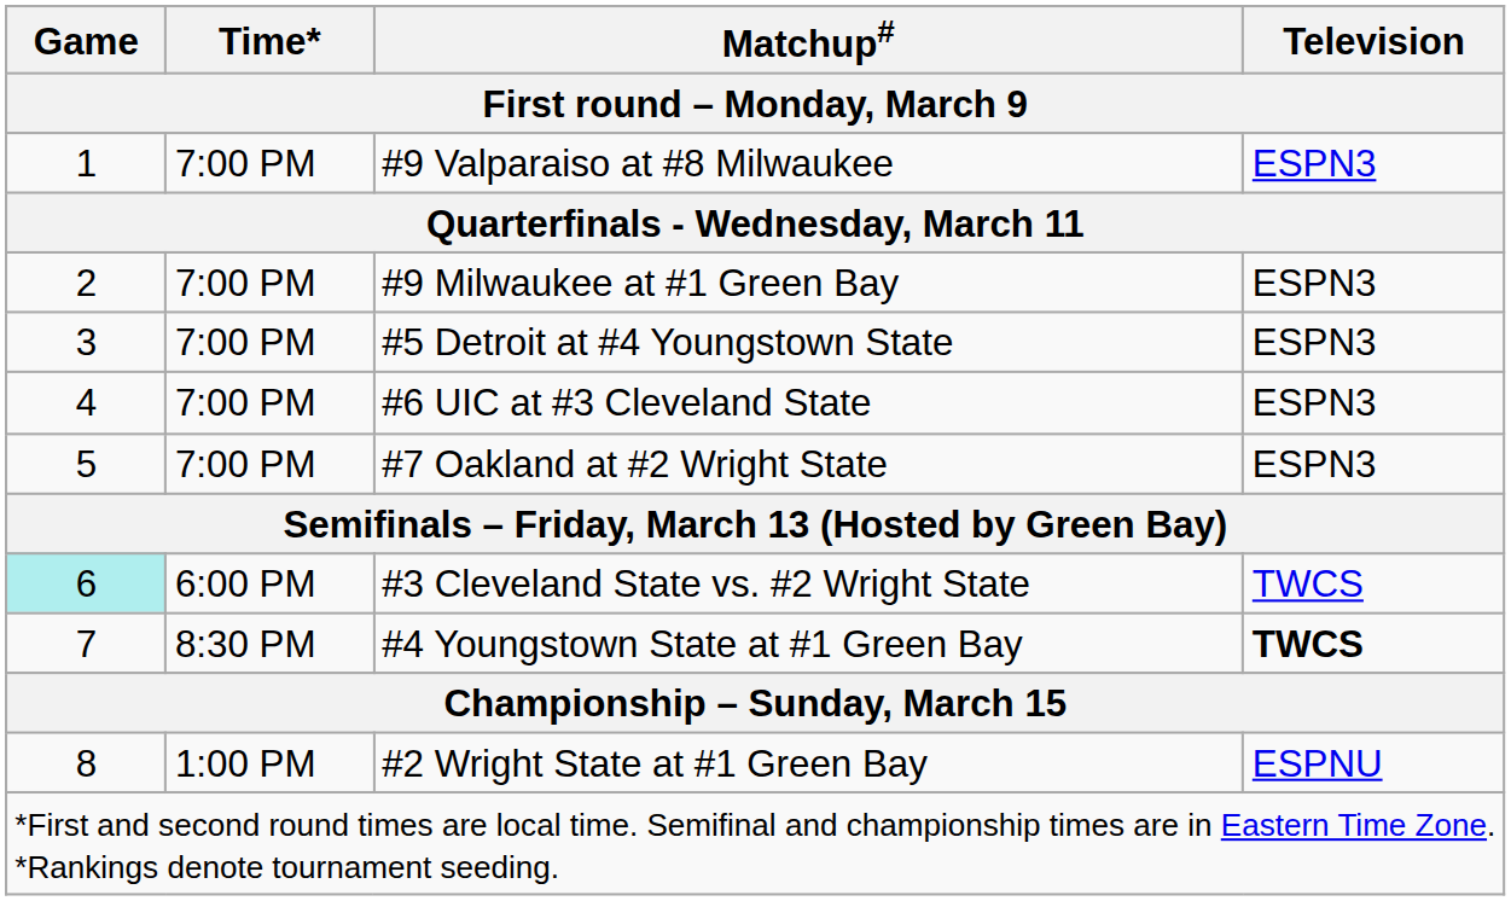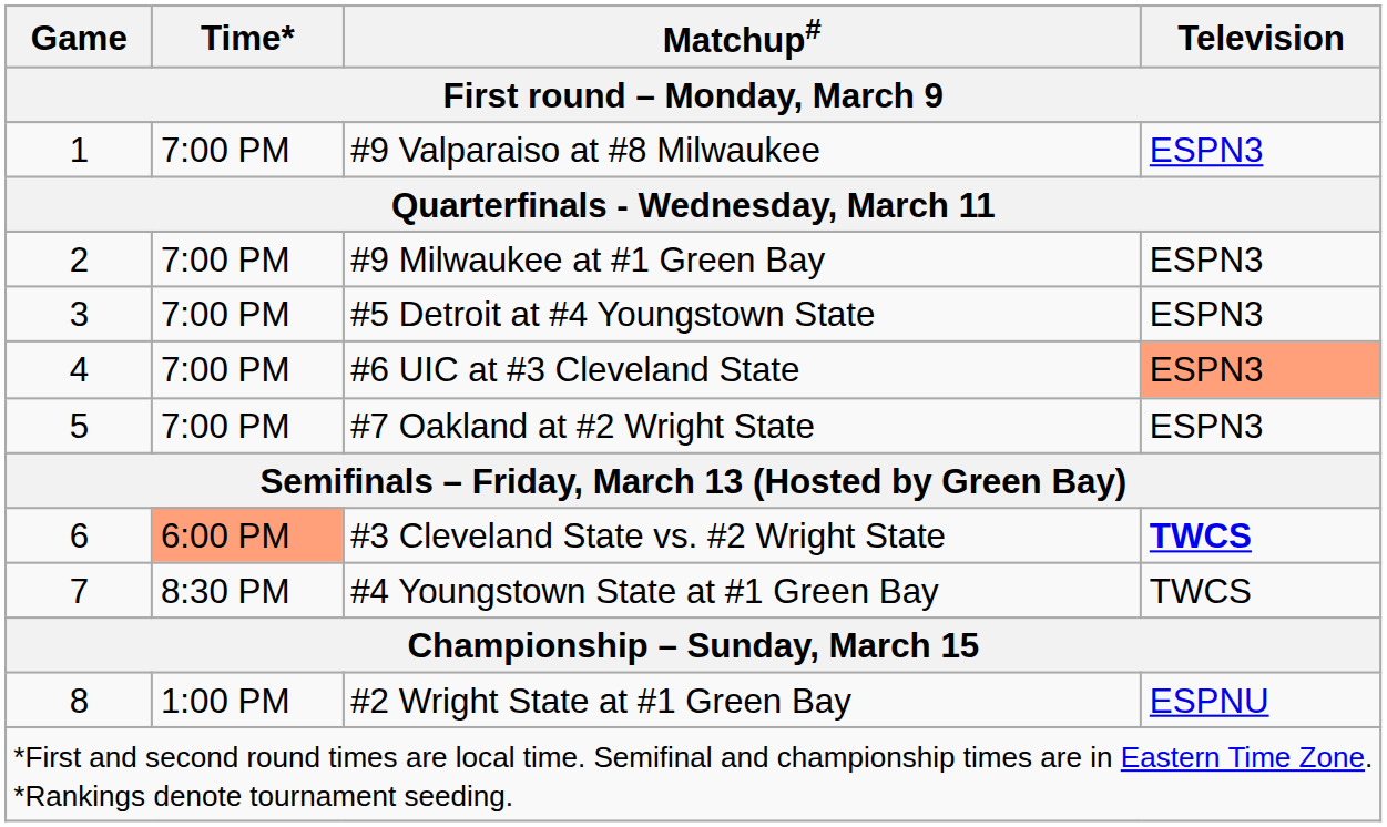#6 UIC at #3 Cleveland State | Television: no background -> lightsalmon background
#3 Cleveland State vs. #2 Wright State | Game: paleturquoise background -> no background
#3 Cleveland State vs. #2 Wright State | Time*: no background -> lightsalmon background
#3 Cleveland State vs. #2 Wright State | Television: normal -> bold
#4 Youngstown State at #1 Green Bay | Television: bold -> normal
